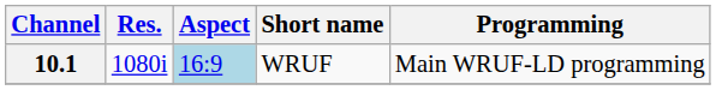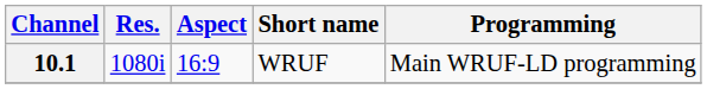10.1 | Aspect: lightblue background -> no background
